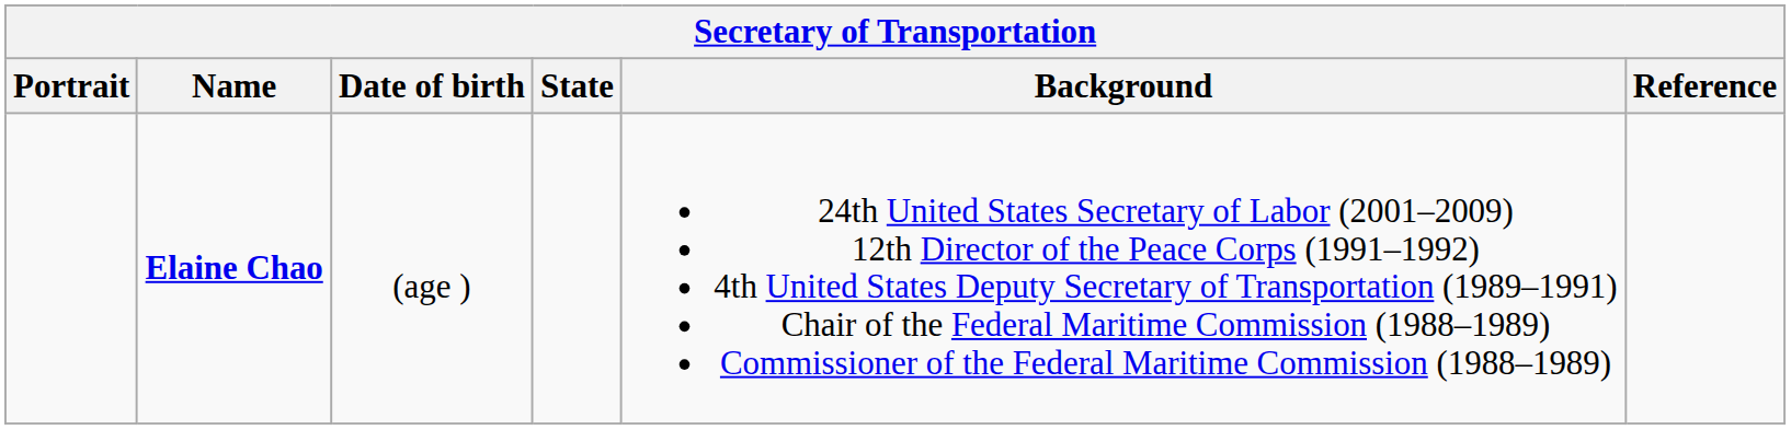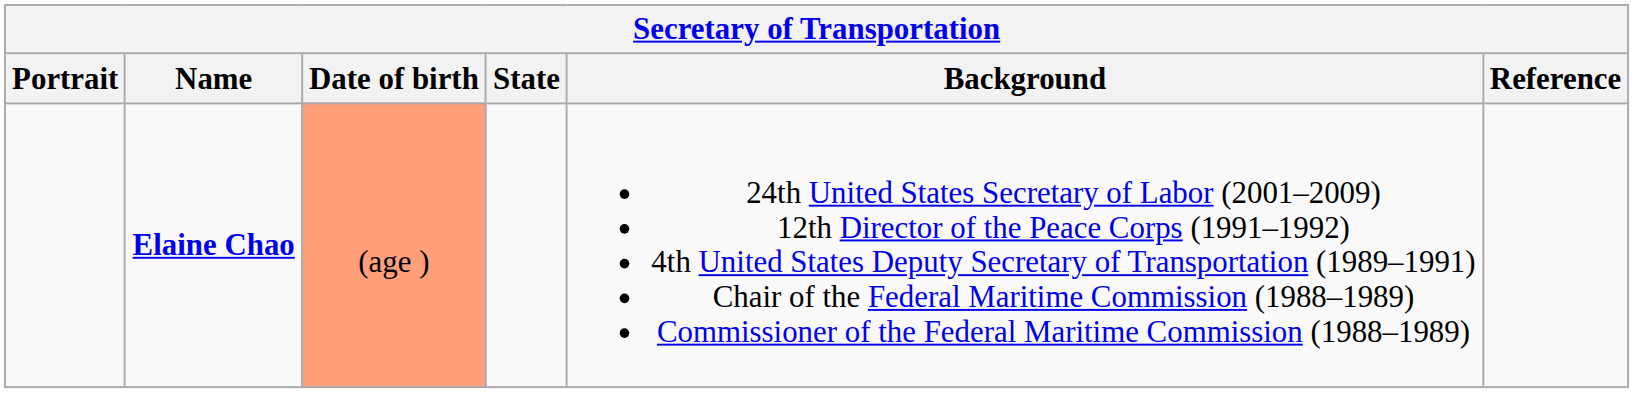Elaine Chao | Date of birth: no background -> lightsalmon background
